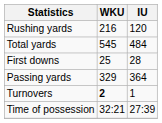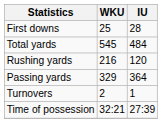rows swapped: First downs <-> Rushing yards
Turnovers | WKU: bold -> normal
